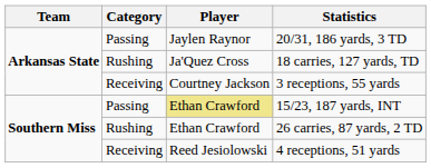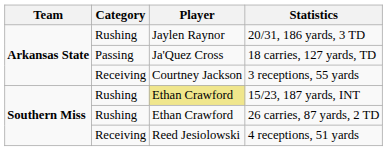20/31, 186 yards, 3 TD | Category: Passing -> Rushing
18 carries, 127 yards, TD | Category: Rushing -> Passing
15/23, 187 yards, INT | Category: Passing -> Rushing
